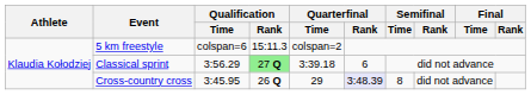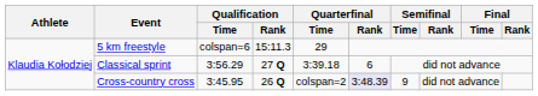5 km freestyle | Quarterfinal / Time: colspan=2 -> 29
Classical sprint | Qualification / Rank: lightgreen background -> no background
Cross-country cross | Quarterfinal / Time: 29 -> colspan=2
Cross-country cross | Semifinal / Time: 8 -> 9
